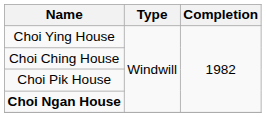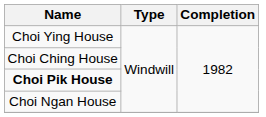Choi Pik House | Name: normal -> bold
Choi Ngan House | Name: bold -> normal
